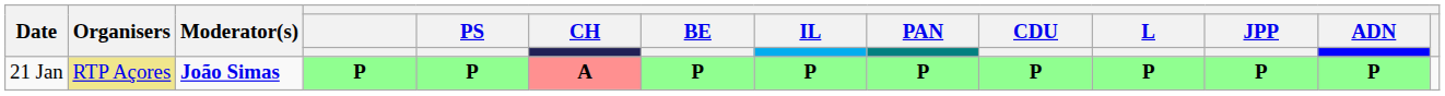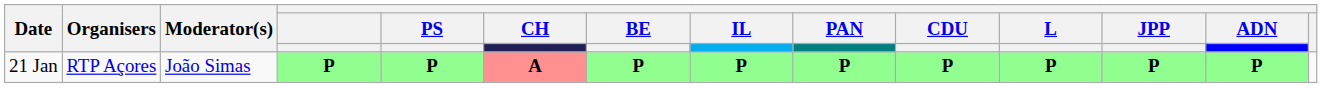21 Jan | Organisers: khaki background -> no background
21 Jan | Moderator(s): bold -> normal
